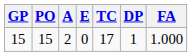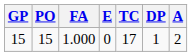columns swapped: A <-> FA
